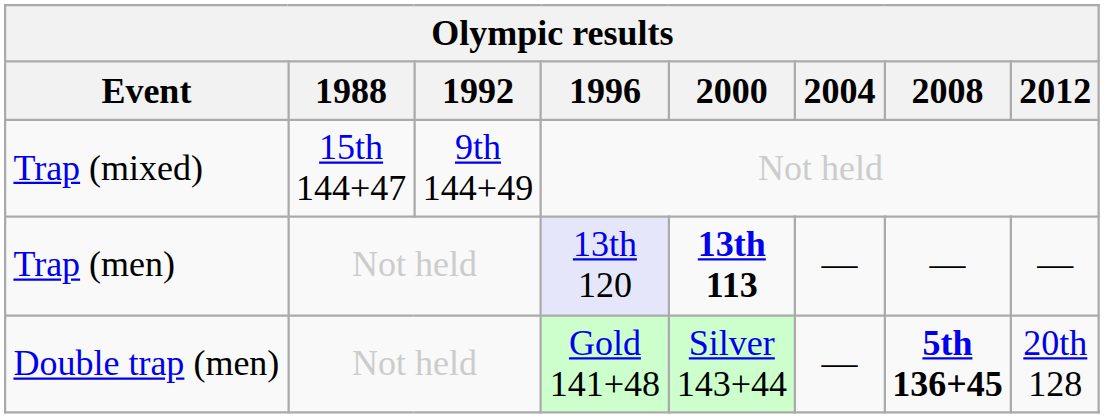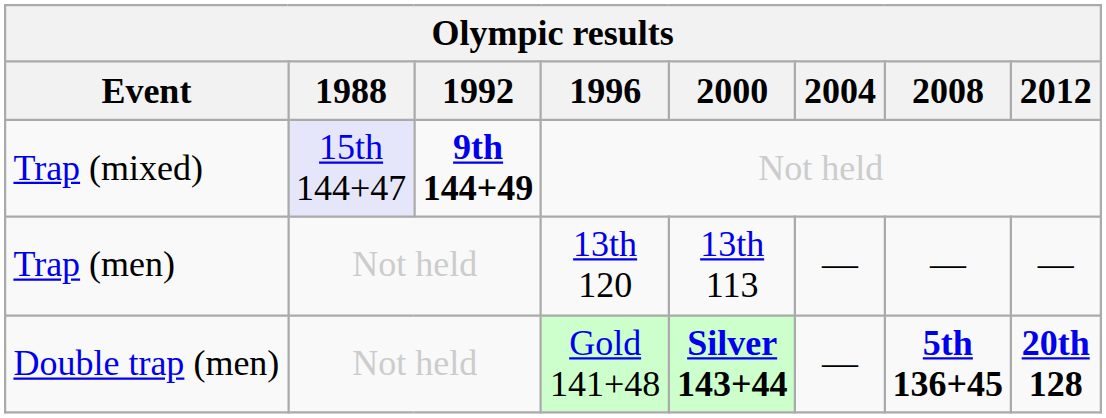Trap (mixed) | 1988: no background -> lavender background
Trap (mixed) | 1992: normal -> bold
Trap (men) | 1996: lavender background -> no background
Trap (men) | 2000: bold -> normal
Double trap (men) | 2000: normal -> bold
Double trap (men) | 2012: normal -> bold
